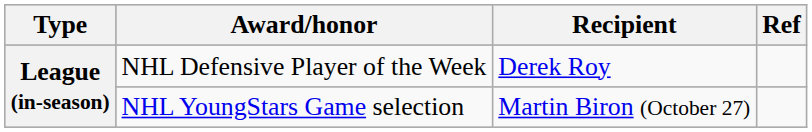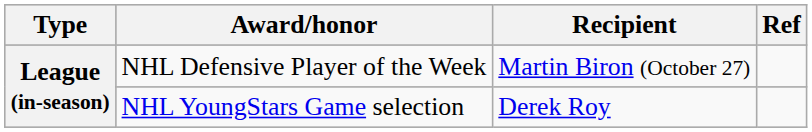NHL Defensive Player of the Week | Recipient: Derek Roy -> Martin Biron (October 27)
NHL YoungStars Game selection | Recipient: Martin Biron (October 27) -> Derek Roy
